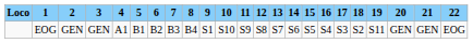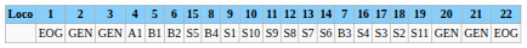columns swapped: 7 <-> 15
